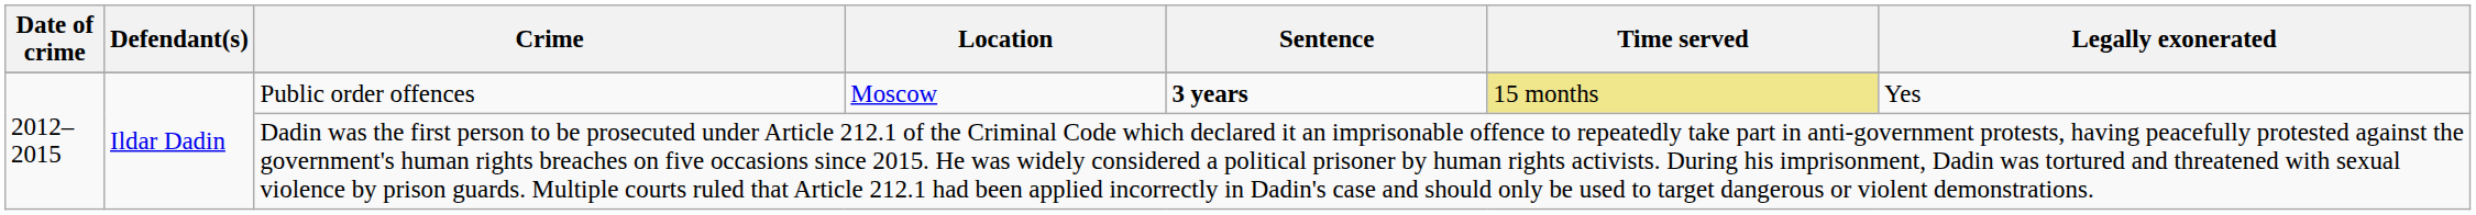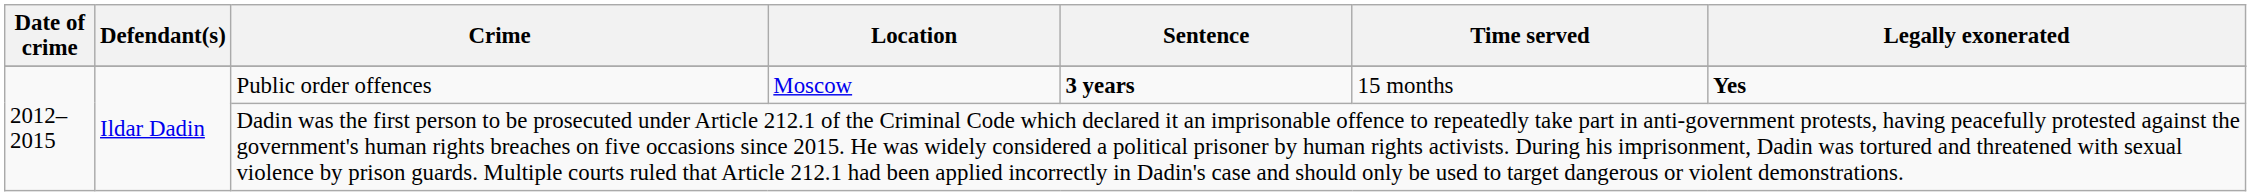Public order offences | Time served: khaki background -> no background
Public order offences | Legally exonerated: normal -> bold
